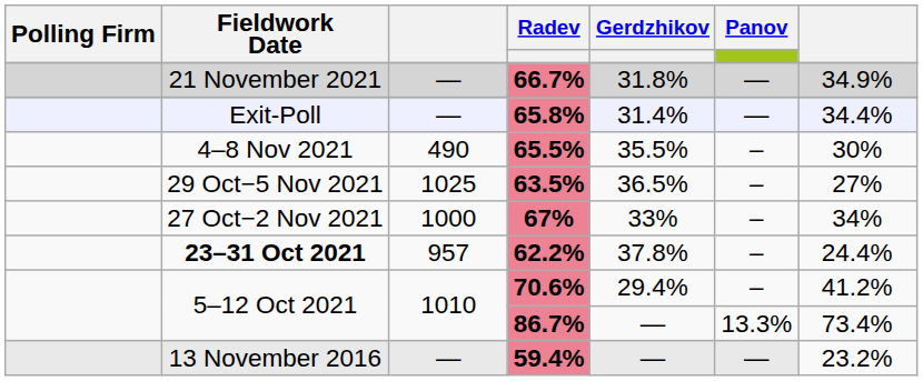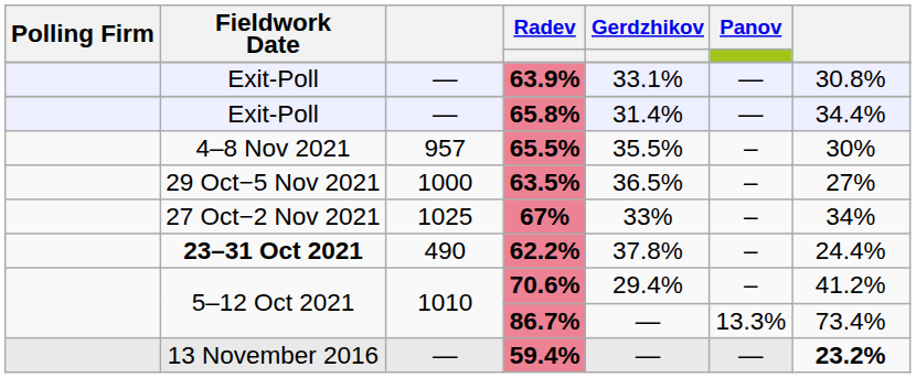- row: 21 November 2021 | — | 66.7% | 31.8% | — | 34.9%
+ row: Exit-Poll | — | 63.9% | 33.1% | — | 30.8%
65.5% | column 3: 490 -> 957
63.5% | column 3: 1025 -> 1000
67% | column 3: 1000 -> 1025
62.2% | column 3: 957 -> 490
59.4% | column 7: normal -> bold
